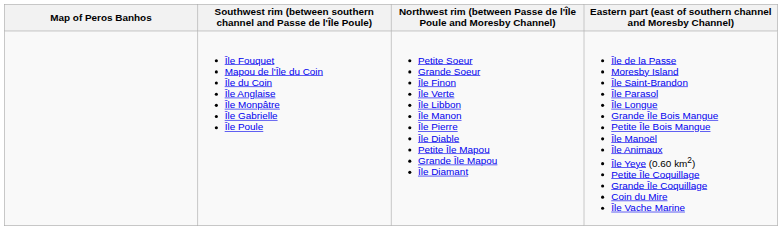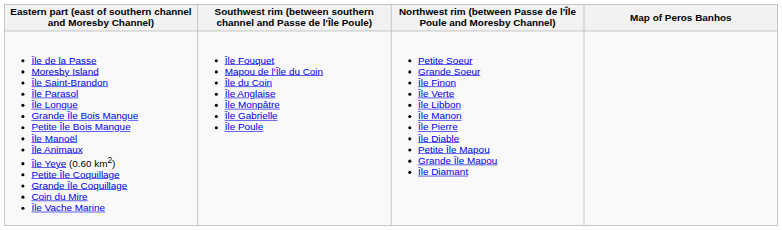columns swapped: Map of Peros Banhos <-> Eastern part (east of southern channel and Moresby Channel)
